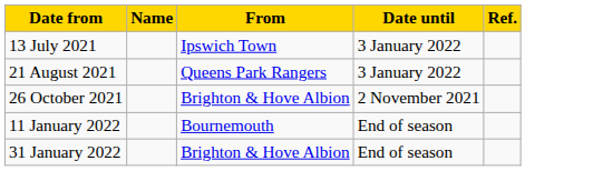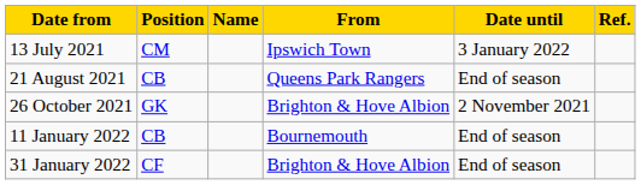+ column: Position | CM | CB | GK | CB | CF
21 August 2021 | Date until: 3 January 2022 -> End of season
